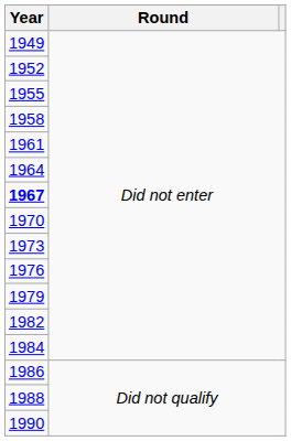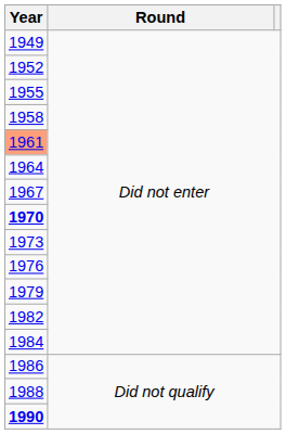1961 | Year: no background -> lightsalmon background
1967 | Year: bold -> normal
1970 | Year: normal -> bold
1990 | Year: normal -> bold
